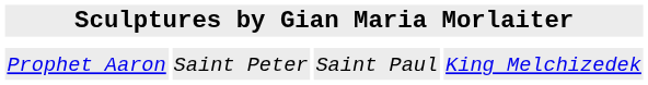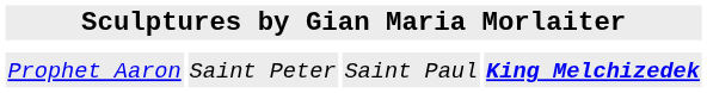Prophet Aaron | column 4: normal -> bold
